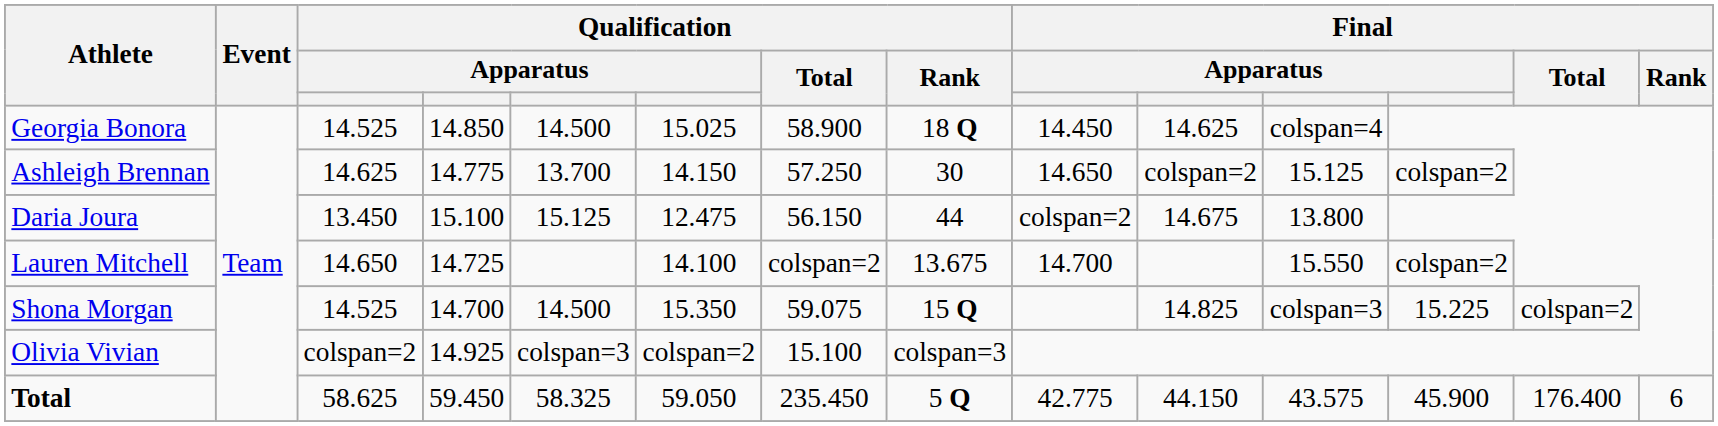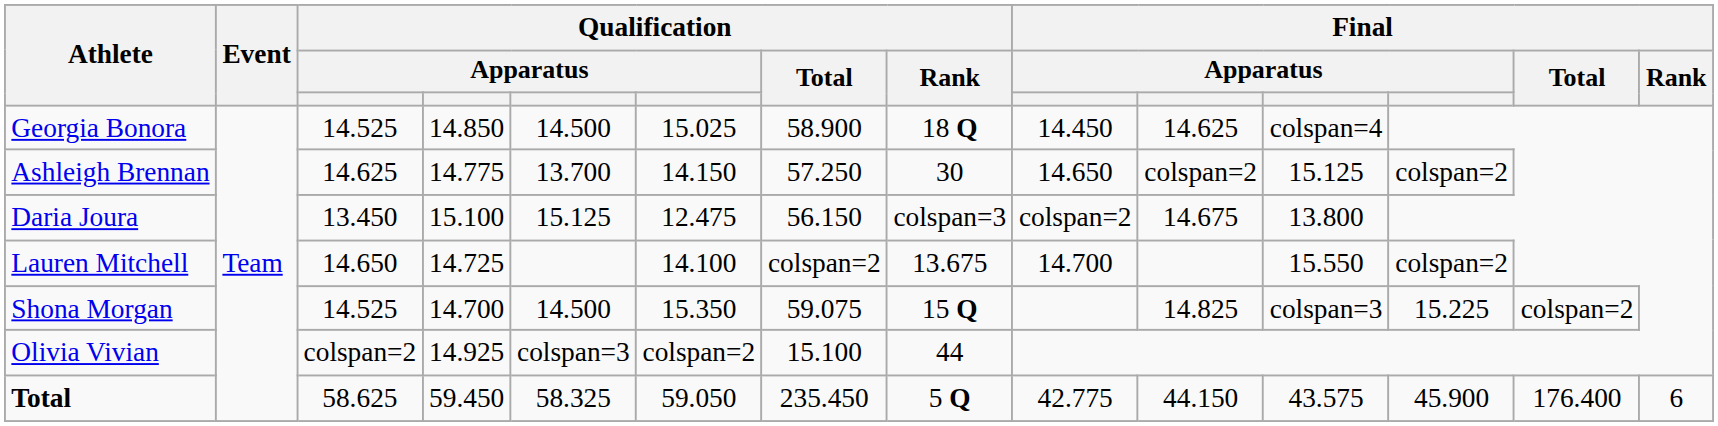Daria Joura | Qualification / Rank: 44 -> colspan=3
Olivia Vivian | Qualification / Rank: colspan=3 -> 44
